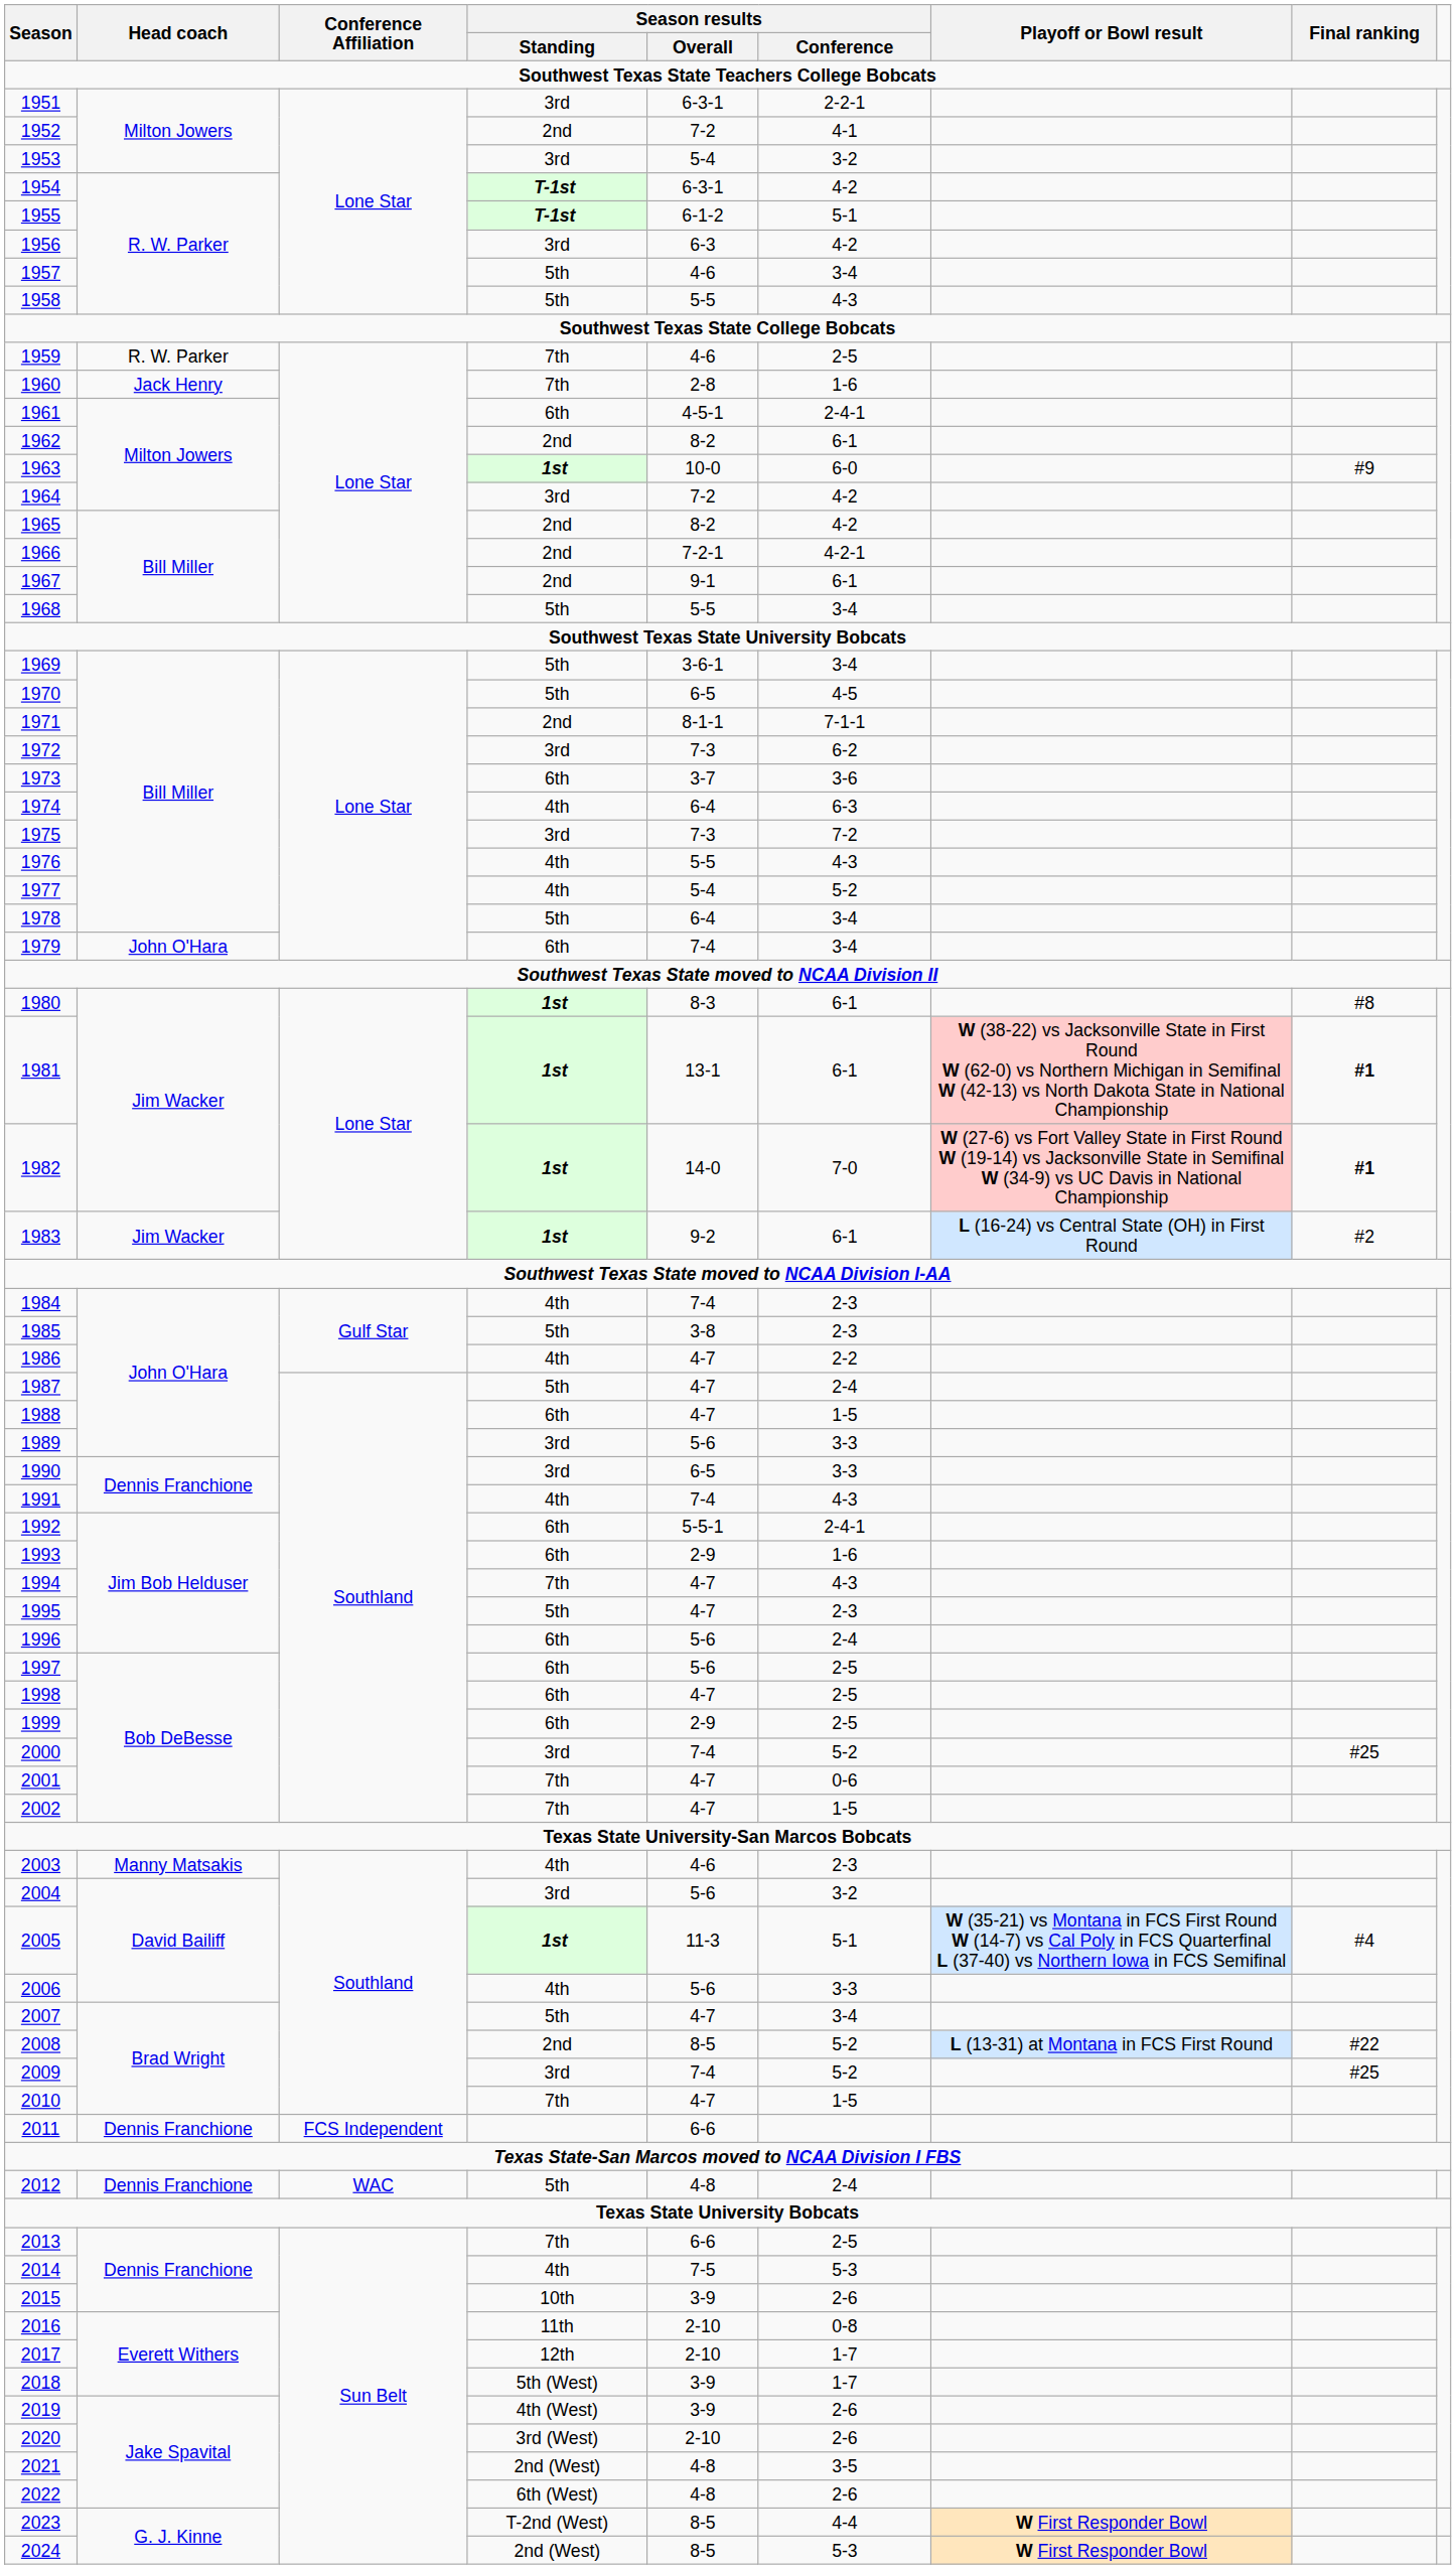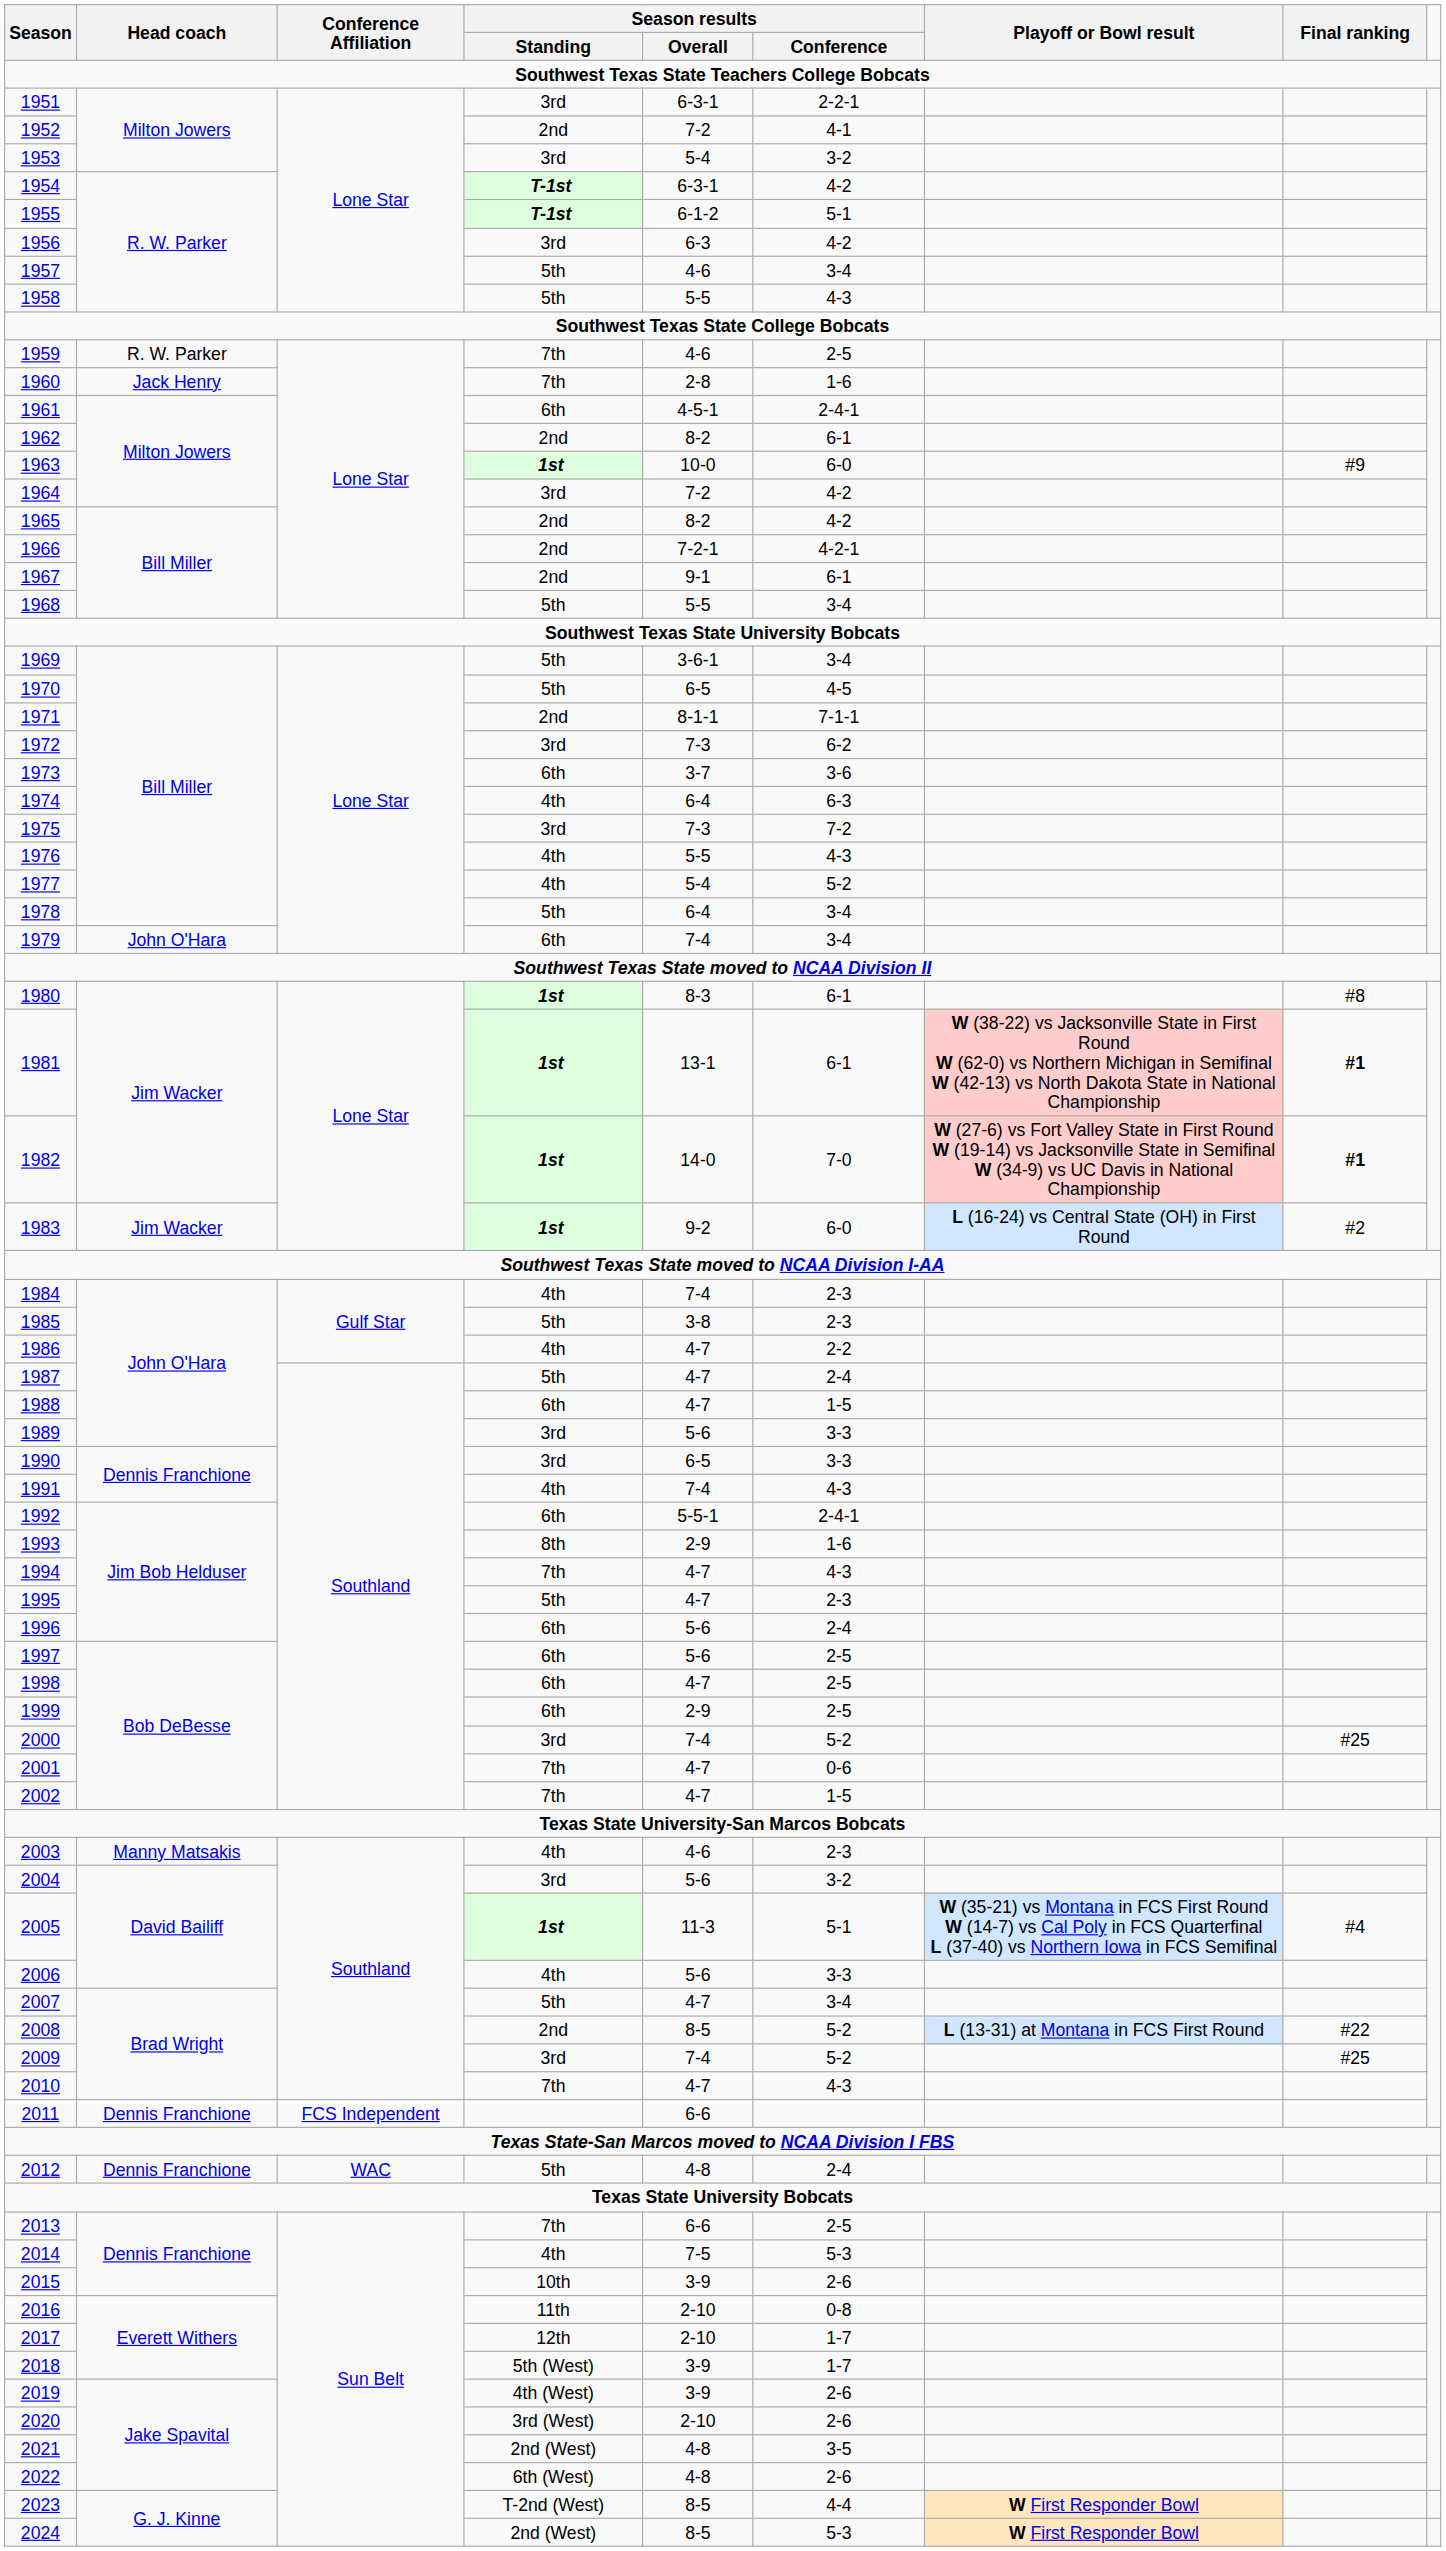1983 | Season results / Conference: 6-1 -> 6-0
1993 | Season results / Standing: 6th -> 8th
2010 | Season results / Conference: 1-5 -> 4-3
